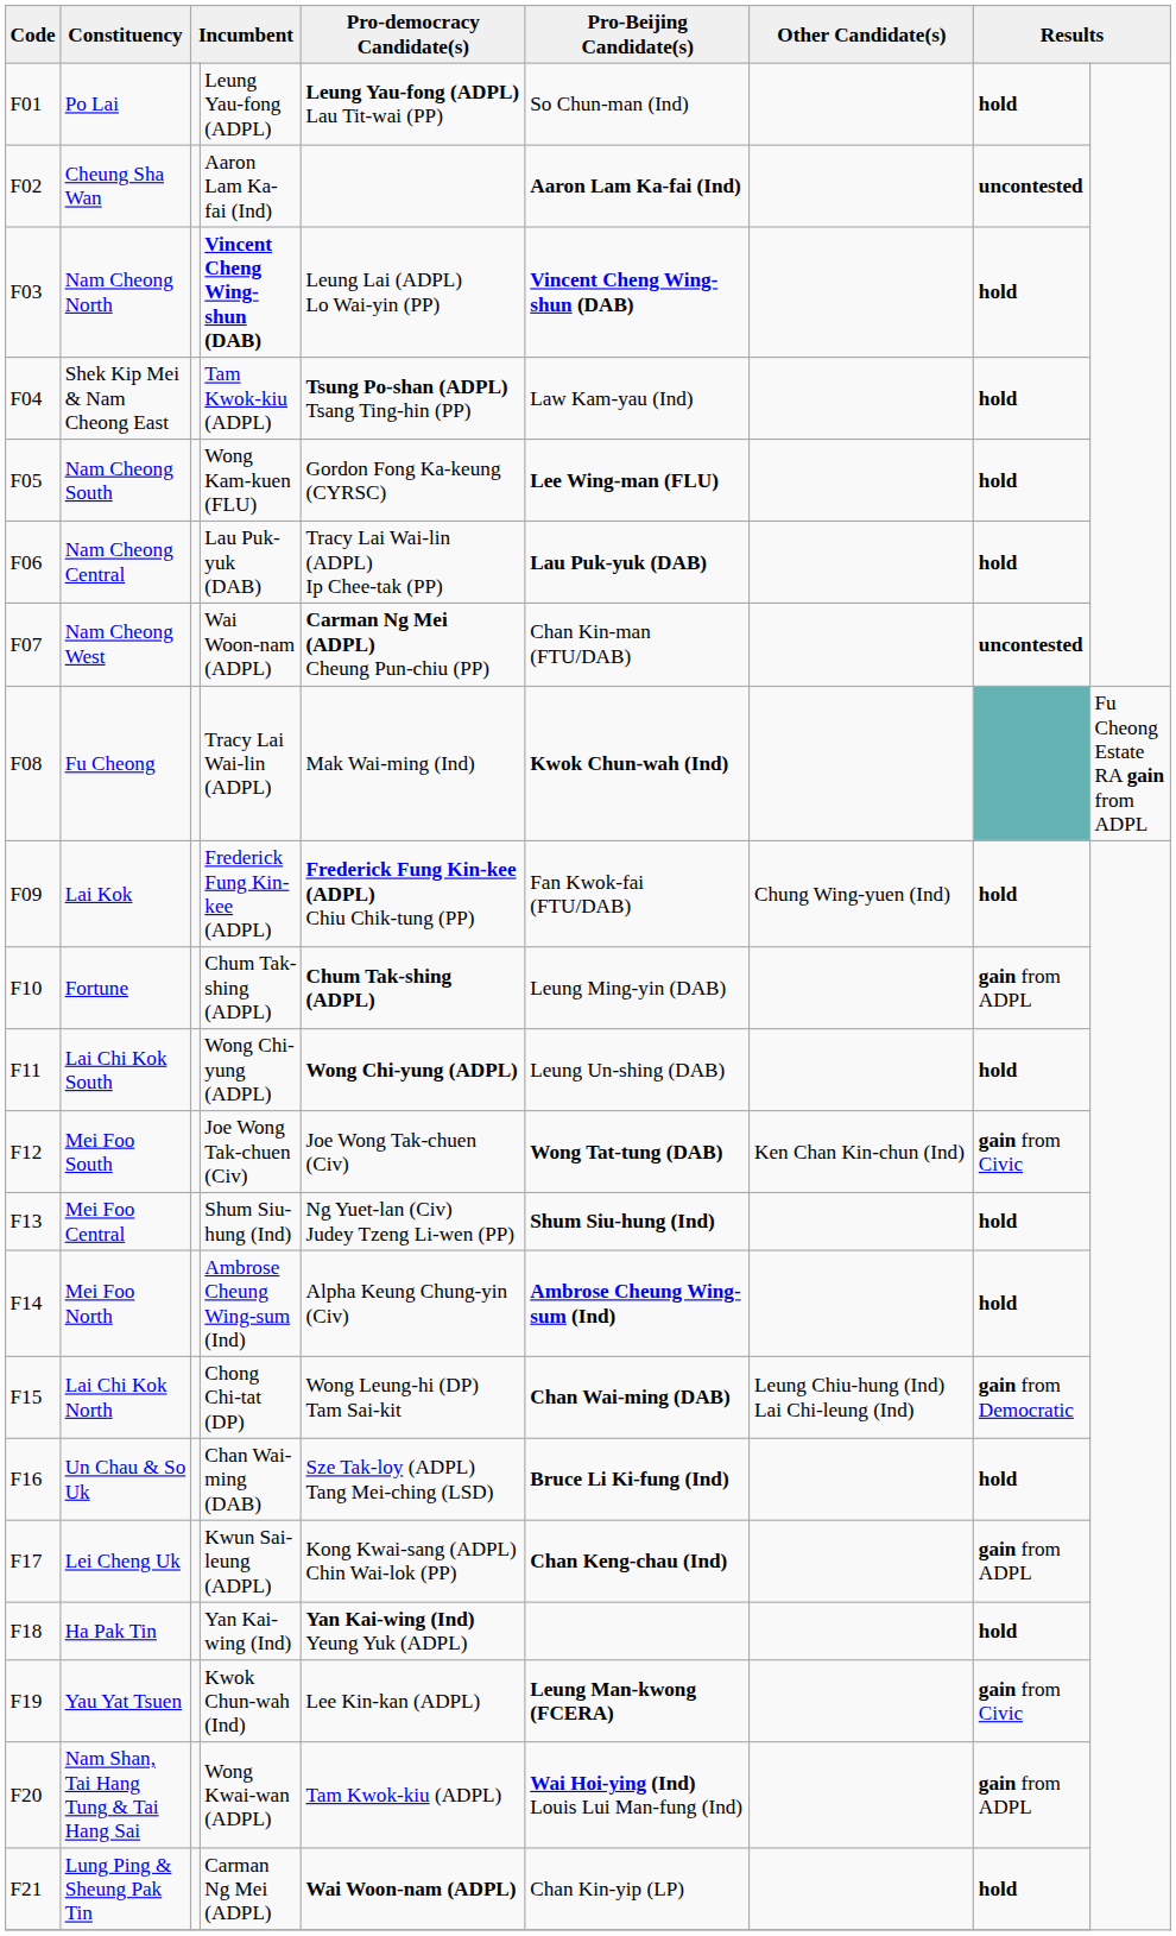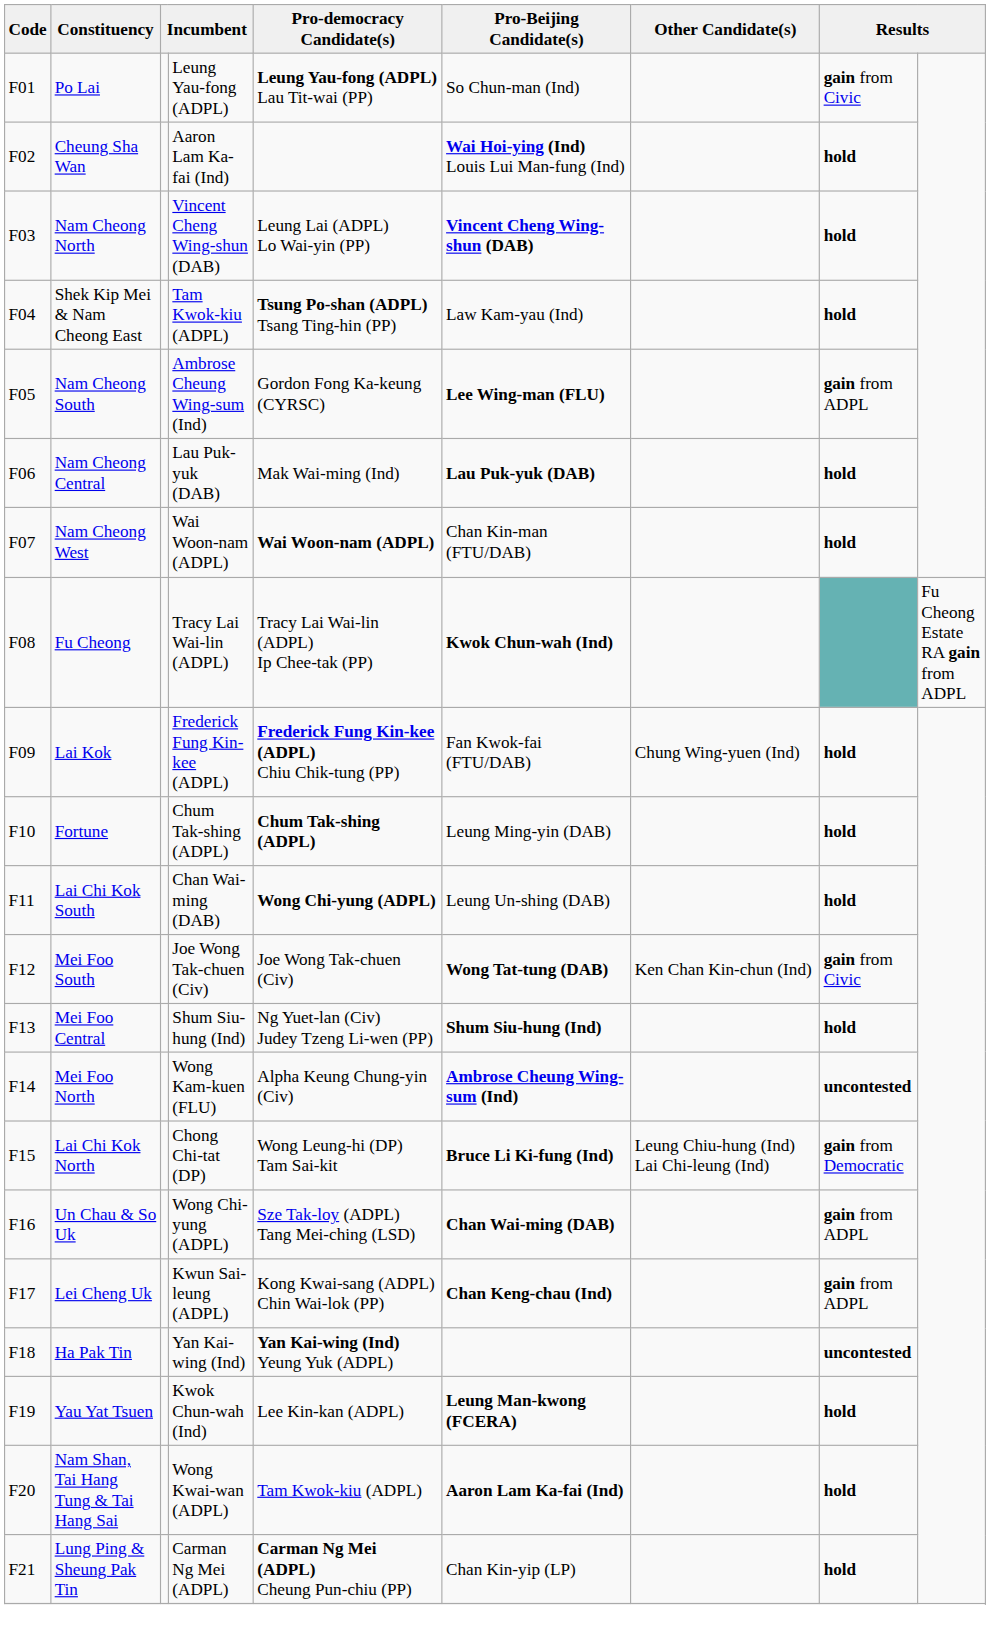Po Lai | column 8: hold -> gain from Civic
Cheung Sha Wan | Pro-Beijing Candidate(s): Aaron Lam Ka-fai (Ind) -> Wai Hoi-ying (Ind) Louis Lui Man-fung (Ind)
Cheung Sha Wan | column 8: uncontested -> hold
Nam Cheong North | column 4: bold -> normal
Nam Cheong South | column 4: Wong Kam-kuen (FLU) -> Ambrose Cheung Wing-sum (Ind)
Nam Cheong South | column 8: hold -> gain from ADPL
Nam Cheong Central | Pro-democracy Candidate(s): Tracy Lai Wai-lin (ADPL) Ip Chee-tak (PP) -> Mak Wai-ming (Ind)
Nam Cheong West | Pro-democracy Candidate(s): Carman Ng Mei (ADPL) Cheung Pun-chiu (PP) -> Wai Woon-nam (ADPL)
Nam Cheong West | column 8: uncontested -> hold
Fu Cheong | Pro-democracy Candidate(s): Mak Wai-ming (Ind) -> Tracy Lai Wai-lin (ADPL) Ip Chee-tak (PP)
Fortune | column 8: gain from ADPL -> hold
Lai Chi Kok South | column 4: Wong Chi-yung (ADPL) -> Chan Wai-ming (DAB)
Mei Foo North | column 4: Ambrose Cheung Wing-sum (Ind) -> Wong Kam-kuen (FLU)
Mei Foo North | column 8: hold -> uncontested
Lai Chi Kok North | Pro-Beijing Candidate(s): Chan Wai-ming (DAB) -> Bruce Li Ki-fung (Ind)
Un Chau & So Uk | column 4: Chan Wai-ming (DAB) -> Wong Chi-yung (ADPL)
Un Chau & So Uk | Pro-Beijing Candidate(s): Bruce Li Ki-fung (Ind) -> Chan Wai-ming (DAB)
Un Chau & So Uk | column 8: hold -> gain from ADPL
Ha Pak Tin | column 8: hold -> uncontested
Yau Yat Tsuen | column 8: gain from Civic -> hold
Nam Shan, Tai Hang Tung & Tai Hang Sai | Pro-Beijing Candidate(s): Wai Hoi-ying (Ind) Louis Lui Man-fung (Ind) -> Aaron Lam Ka-fai (Ind)
Nam Shan, Tai Hang Tung & Tai Hang Sai | column 8: gain from ADPL -> hold
Lung Ping & Sheung Pak Tin | Pro-democracy Candidate(s): Wai Woon-nam (ADPL) -> Carman Ng Mei (ADPL) Cheung Pun-chiu (PP)
